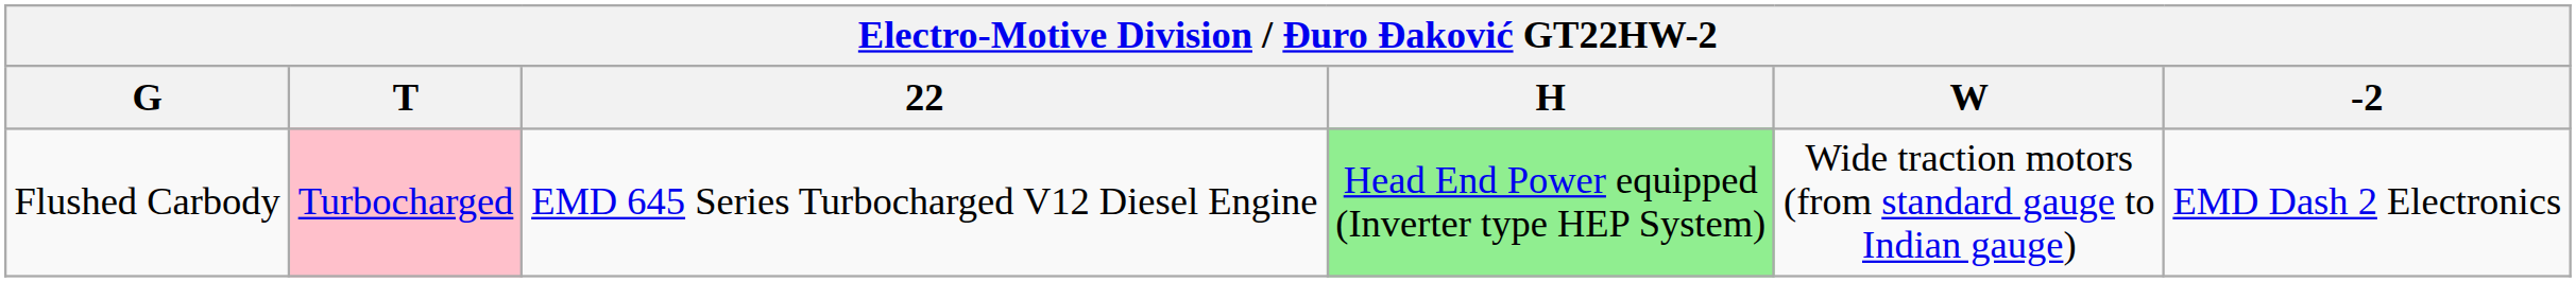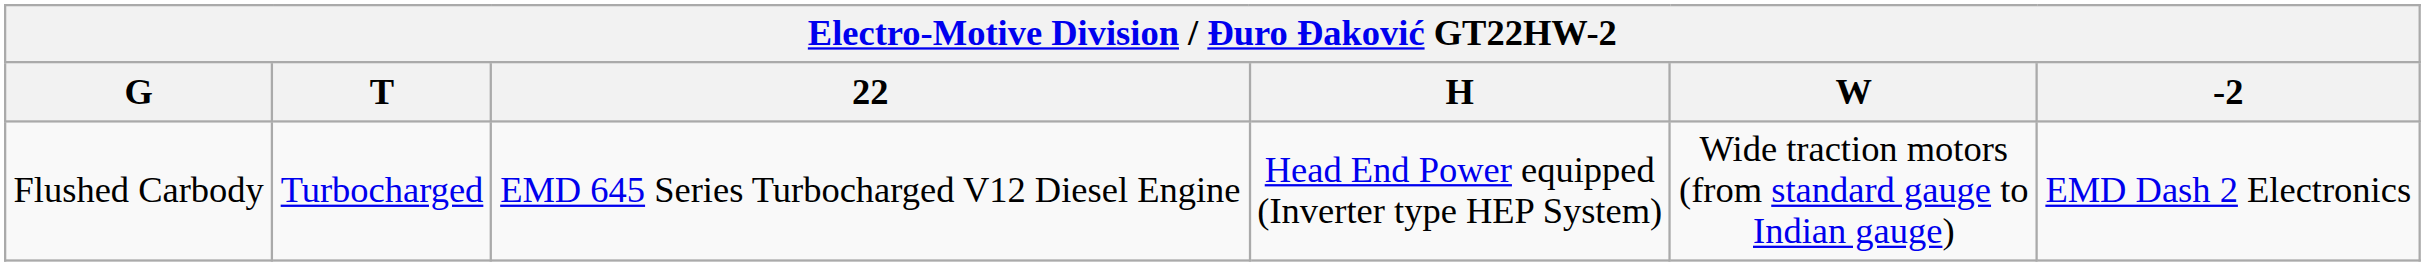Flushed Carbody | T: pink background -> no background
Flushed Carbody | H: lightgreen background -> no background
